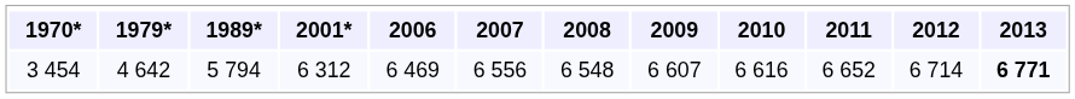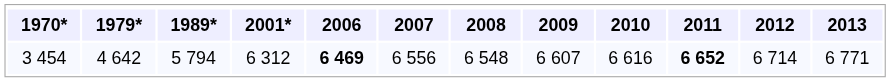3 454 | 2006: normal -> bold
3 454 | 2011: normal -> bold
3 454 | 2013: bold -> normal
